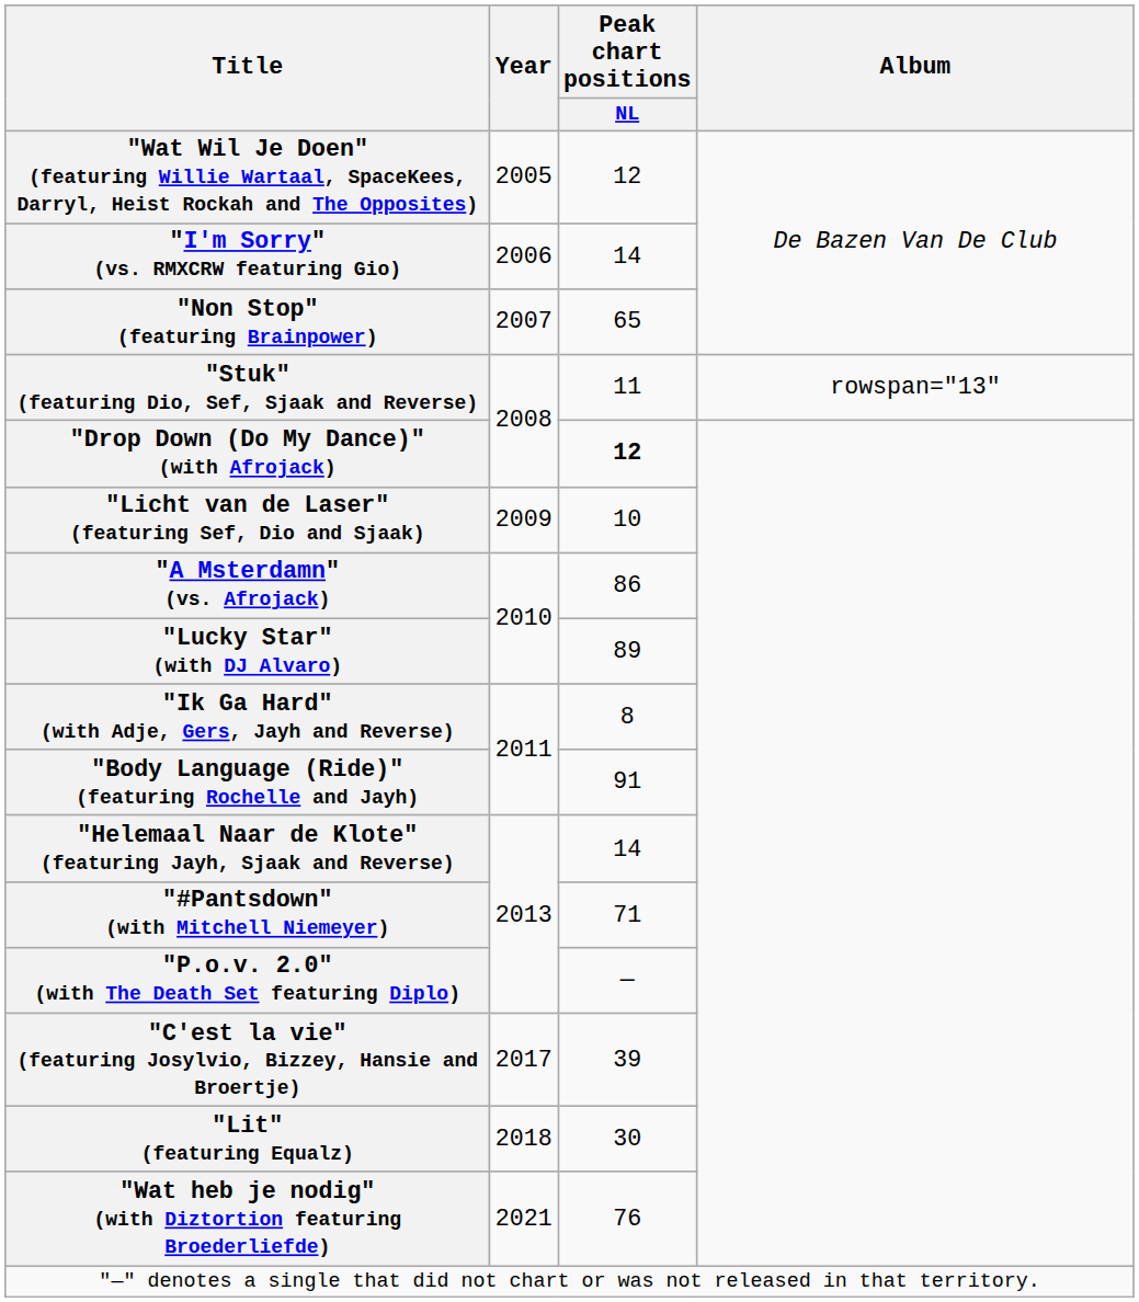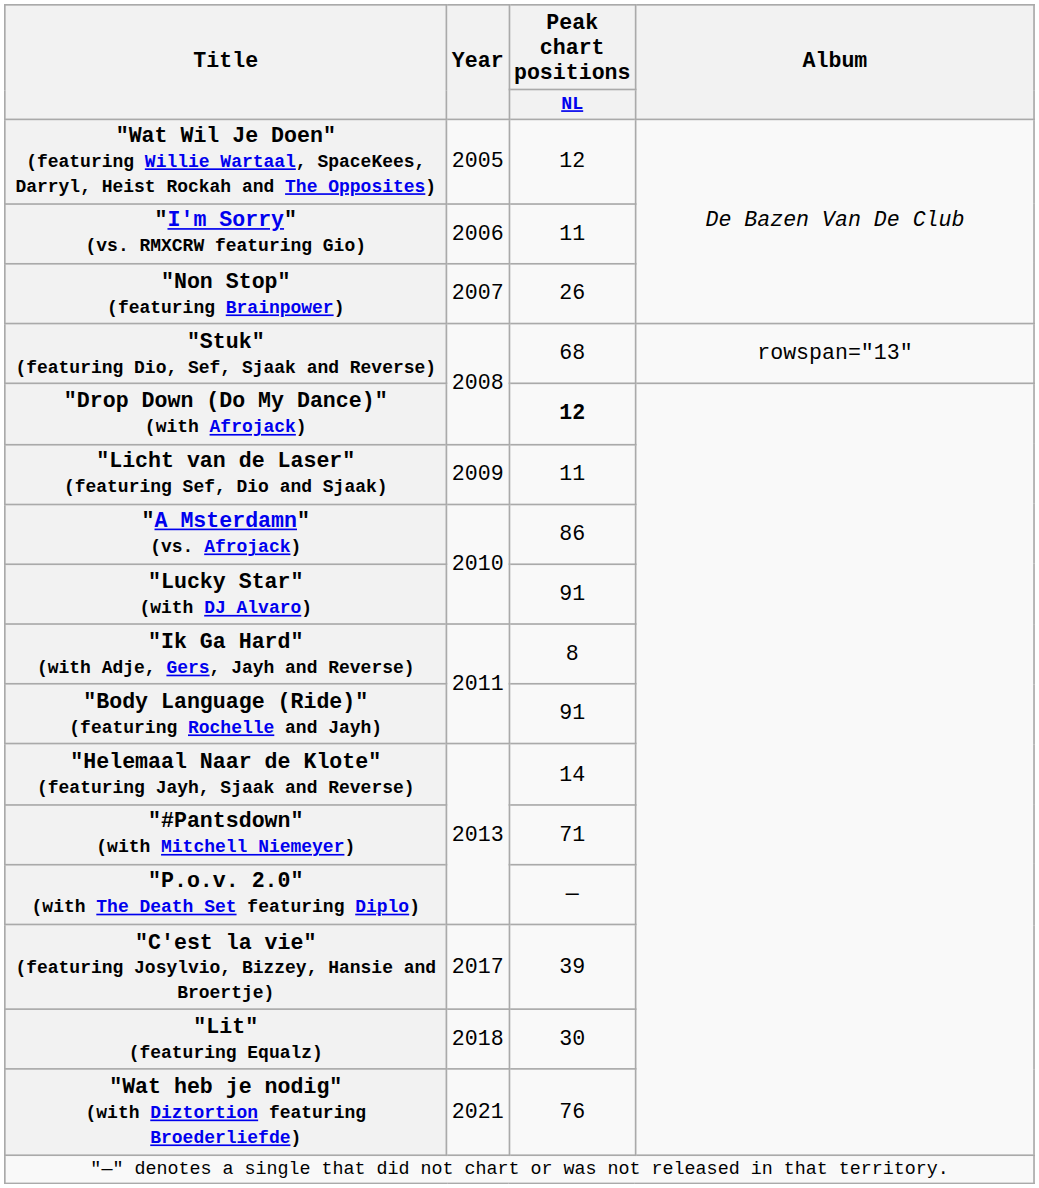"I'm Sorry" (vs. RMXCRW featuring Gio) | Peak chart positions / NL: 14 -> 11
"Non Stop" (featuring Brainpower) | Peak chart positions / NL: 65 -> 26
"Stuk" (featuring Dio, Sef, Sjaak and Reverse) | Peak chart positions / NL: 11 -> 68
"Licht van de Laser" (featuring Sef, Dio and Sjaak) | Peak chart positions / NL: 10 -> 11
"Lucky Star" (with DJ Alvaro) | Peak chart positions / NL: 89 -> 91
